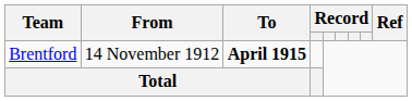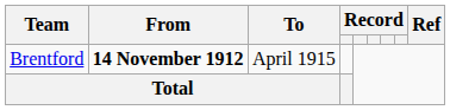Brentford | From: normal -> bold
Brentford | To: bold -> normal
